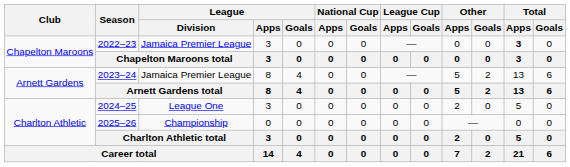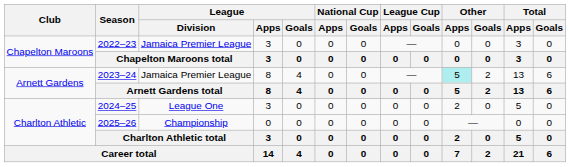2022–23 | Total / Apps: bold -> normal
2023–24 | Other / Apps: no background -> paleturquoise background
